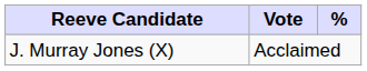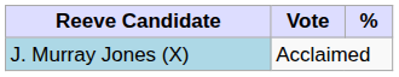J. Murray Jones (X) | Reeve Candidate: no background -> lightblue background
